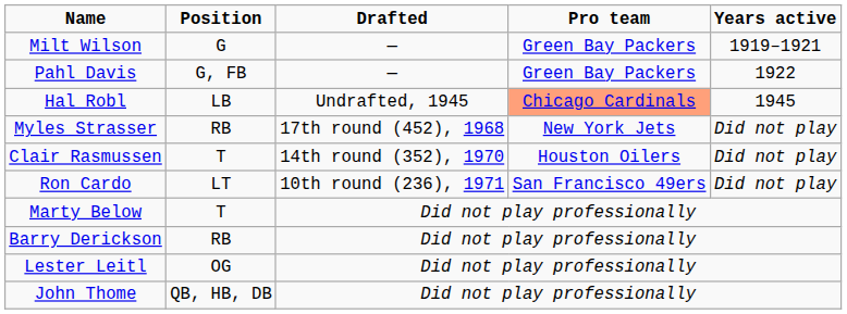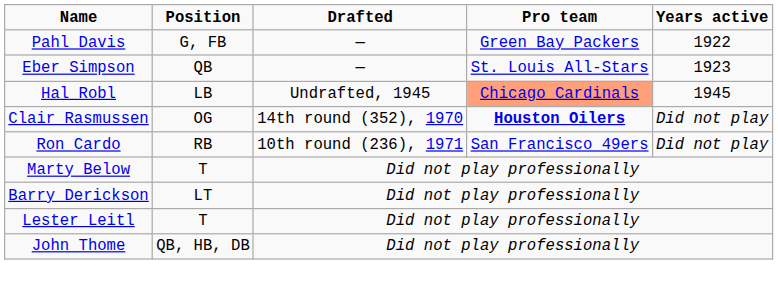- row: Milt Wilson | G | — | Green Bay Packers | 1919–1921
+ row: Eber Simpson | QB | — | St. Louis All-Stars | 1923
- row: Myles Strasser | RB | 17th round (452), 1968 | New York Jets | Did not play
Clair Rasmussen | Position: T -> OG
Clair Rasmussen | Pro team: normal -> bold
Ron Cardo | Position: LT -> RB
Barry Derickson | Position: RB -> LT
Lester Leitl | Position: OG -> T
